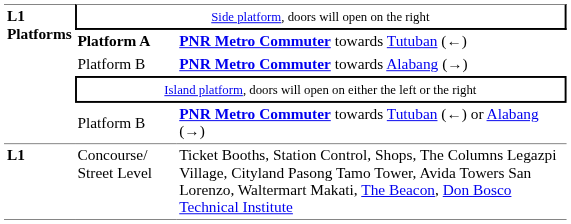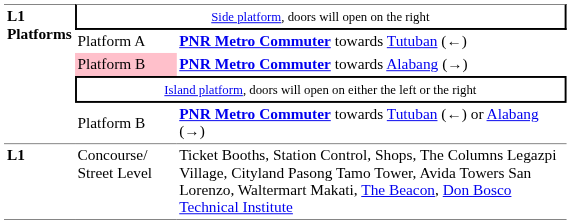PNR Metro Commuter towards Tutuban (←) | column 2: bold -> normal
PNR Metro Commuter towards Alabang (→) | column 2: no background -> pink background
